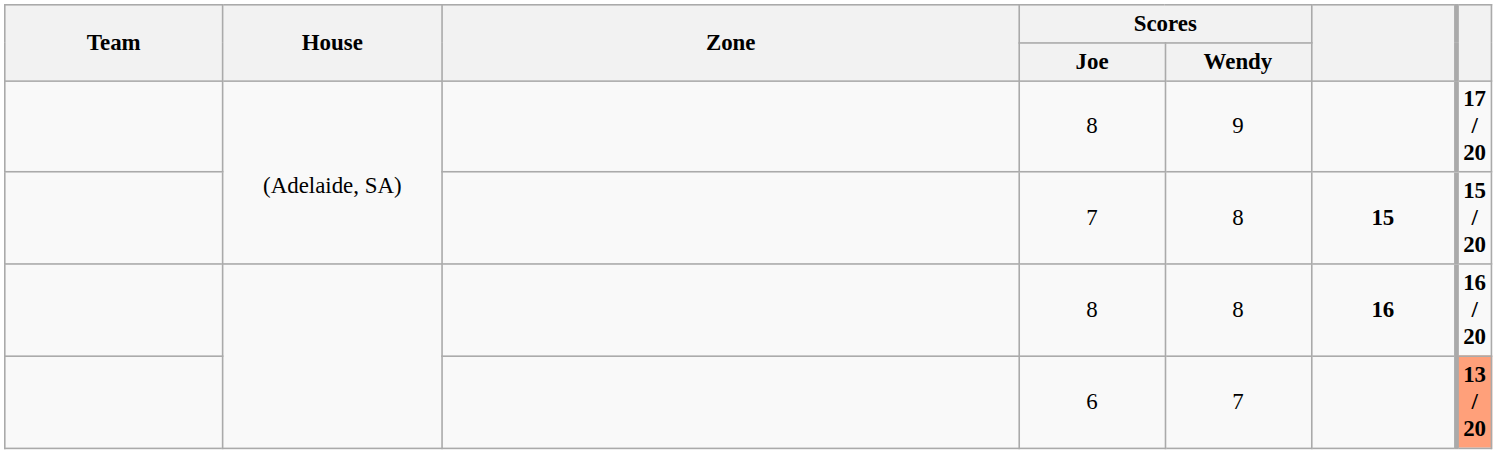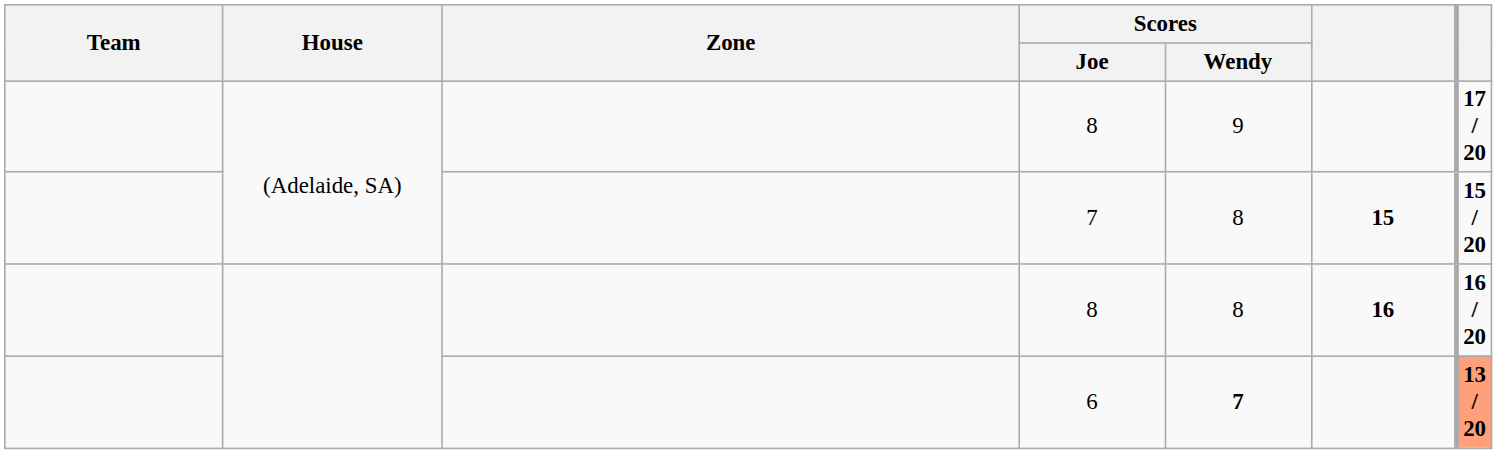6 | Scores / Wendy: normal -> bold
